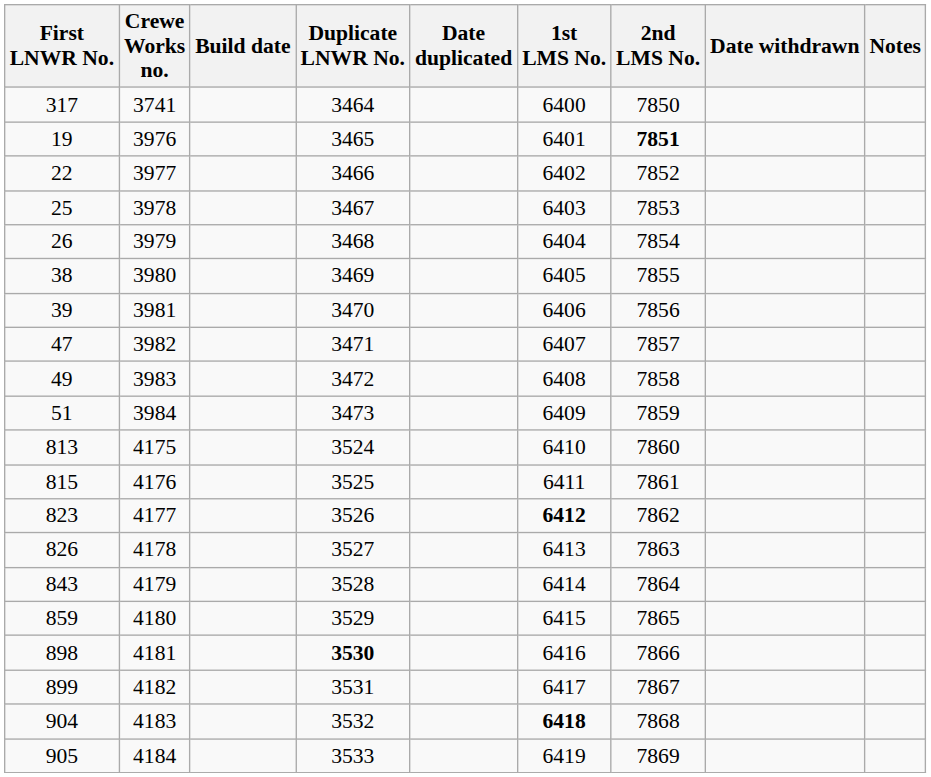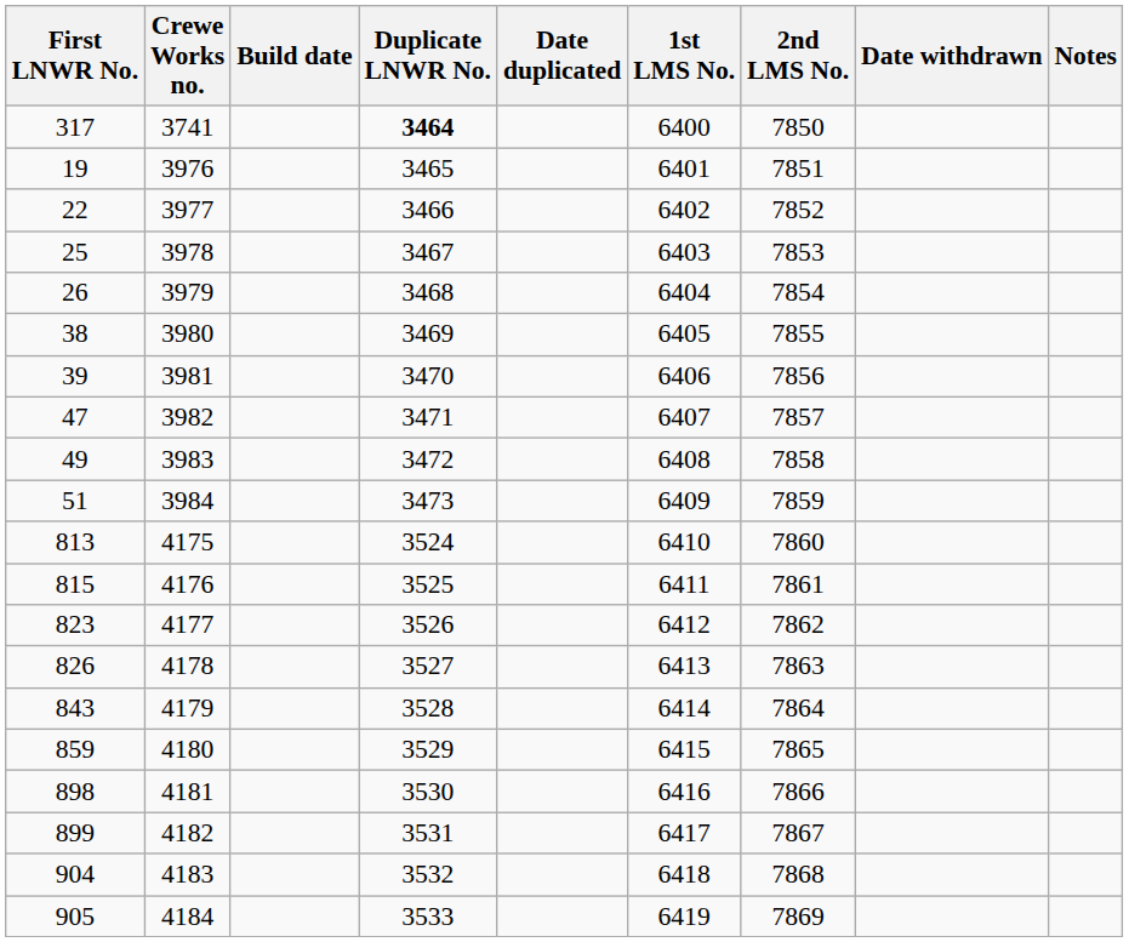317 | Duplicate LNWR No.: normal -> bold
19 | 2nd LMS No.: bold -> normal
823 | 1st LMS No.: bold -> normal
898 | Duplicate LNWR No.: bold -> normal
904 | 1st LMS No.: bold -> normal
